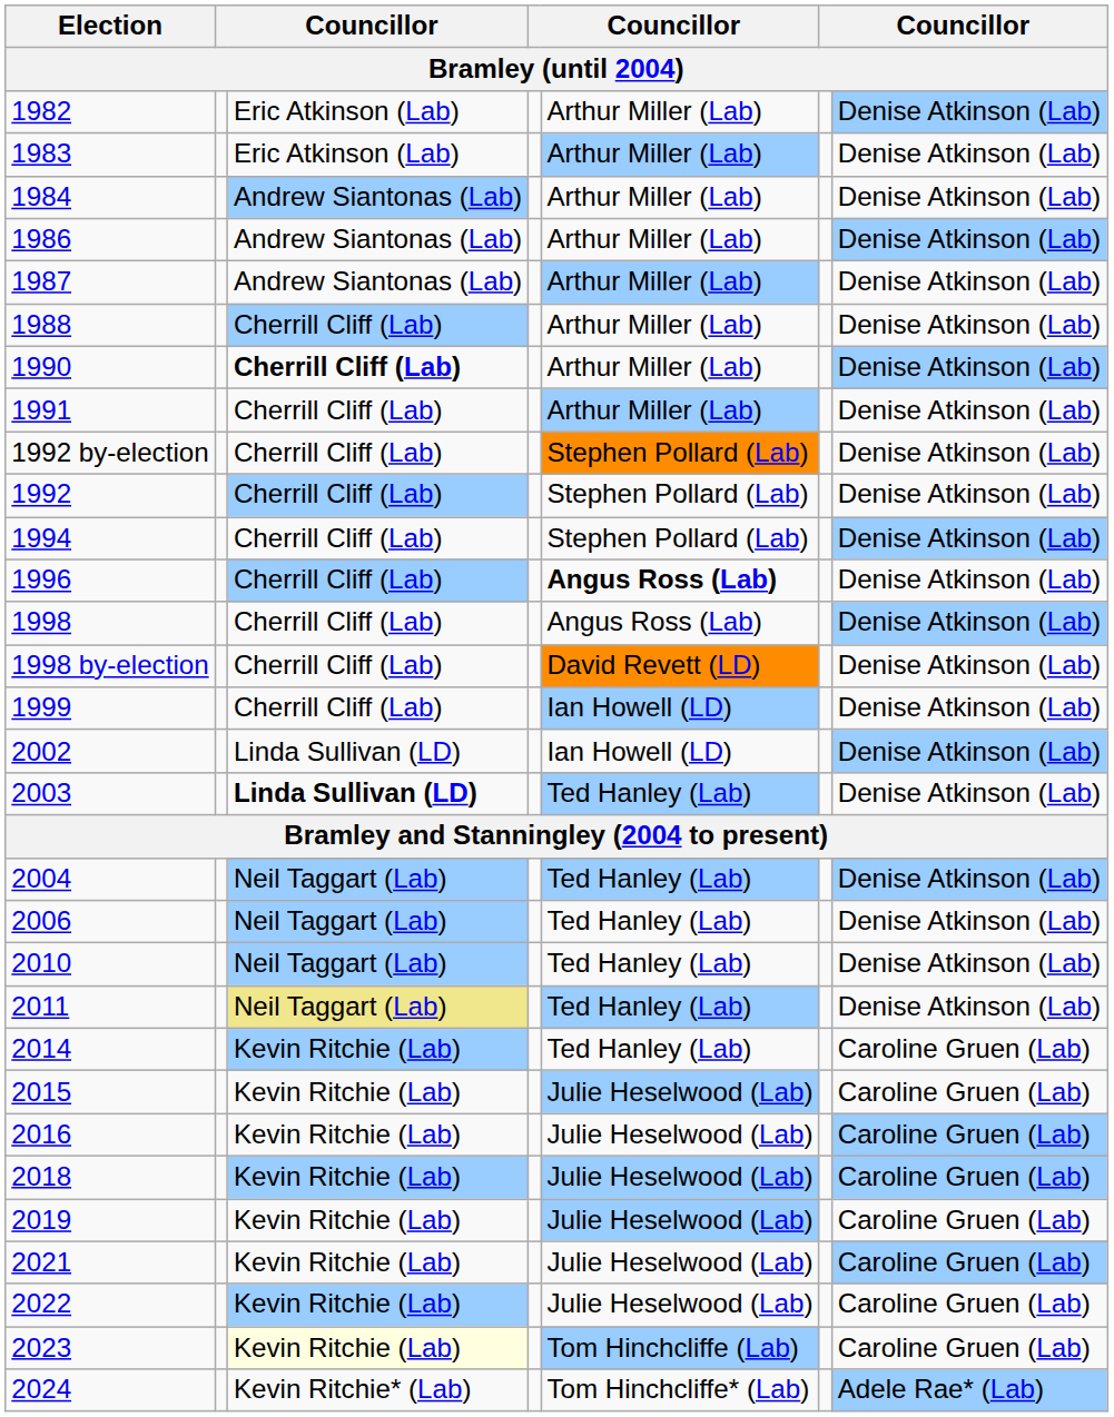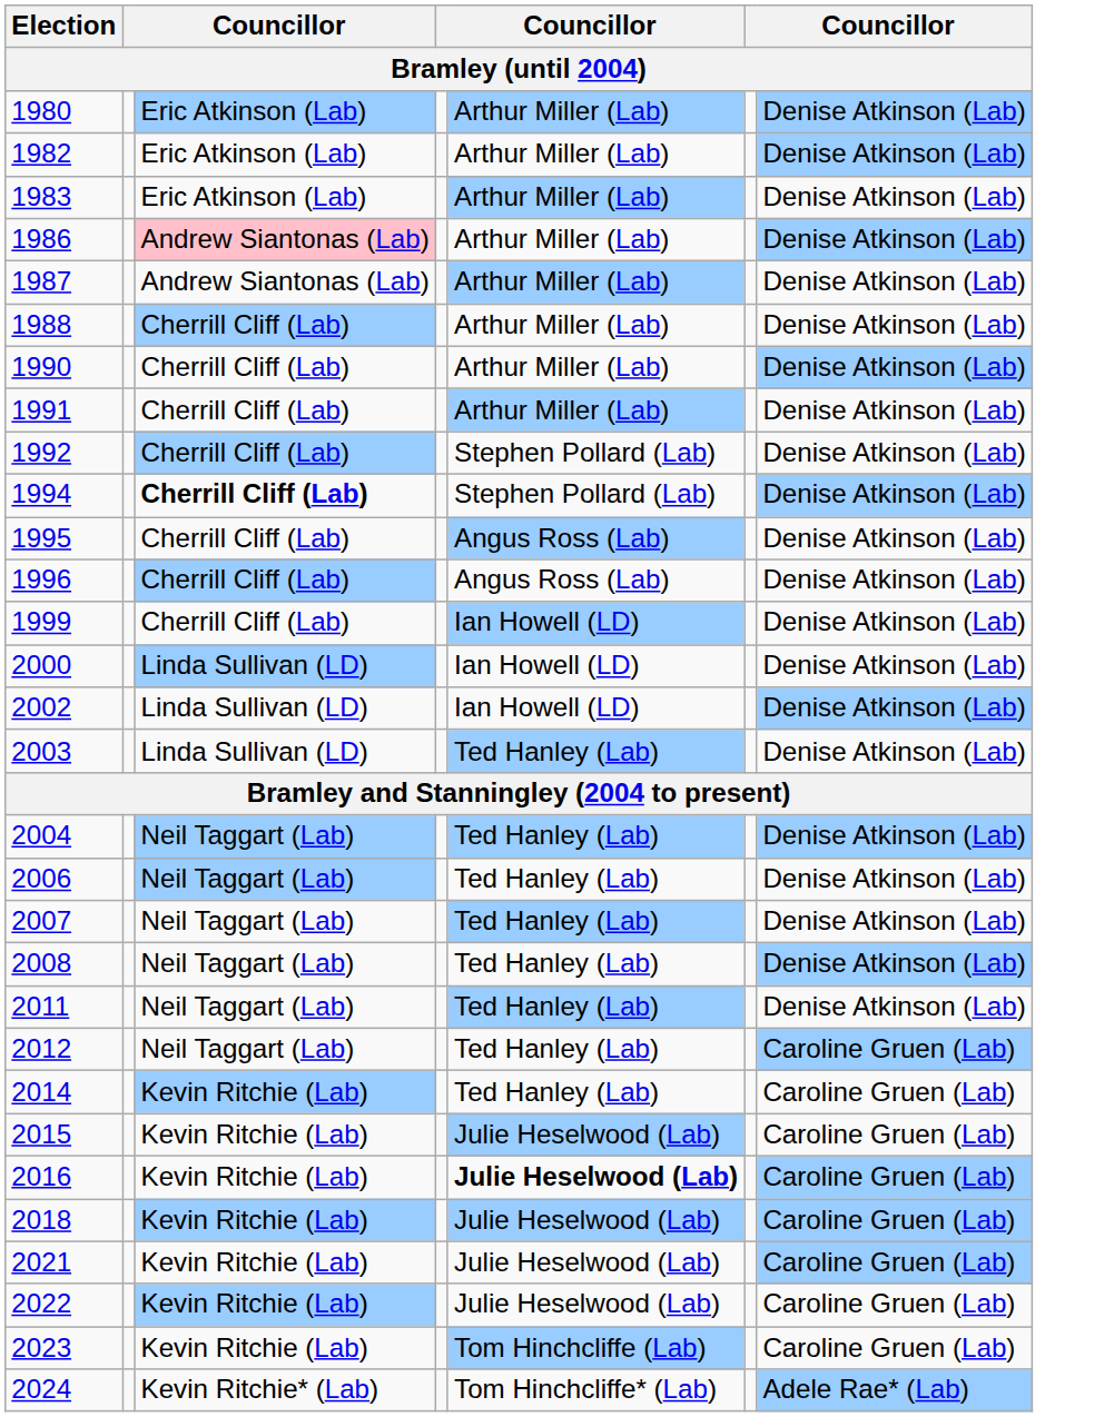+ row: 1980 | Eric Atkinson (Lab) | Arthur Miller (Lab) | Denise Atkinson (Lab)
- row: 1984 | Andrew Siantonas (Lab) | Arthur Miller (Lab) | Denise Atkinson (Lab)
1986 | column 3: no background -> pink background
1990 | column 3: bold -> normal
- row: 1992 by-election | Cherrill Cliff (Lab) | Stephen Pollard (Lab) | Denise Atkinson (Lab)
1994 | column 3: normal -> bold
+ row: 1995 | Cherrill Cliff (Lab) | Angus Ross (Lab) | Denise Atkinson (Lab)
1996 | column 5: bold -> normal
- row: 1998 | Cherrill Cliff (Lab) | Angus Ross (Lab) | Denise Atkinson (Lab)
- row: 1998 by-election | Cherrill Cliff (Lab) | David Revett (LD) | Denise Atkinson (Lab)
+ row: 2000 | Linda Sullivan (LD) | Ian Howell (LD) | Denise Atkinson (Lab)
2003 | column 3: bold -> normal
+ row: 2007 | Neil Taggart (Lab) | Ted Hanley (Lab) | Denise Atkinson (Lab)
+ row: 2008 | Neil Taggart (Lab) | Ted Hanley (Lab) | Denise Atkinson (Lab)
- row: 2010 | Neil Taggart (Lab) | Ted Hanley (Lab) | Denise Atkinson (Lab)
2011 | column 3: khaki background -> no background
+ row: 2012 | Neil Taggart (Lab) | Ted Hanley (Lab) | Caroline Gruen (Lab)
2016 | column 5: normal -> bold
- row: 2019 | Kevin Ritchie (Lab) | Julie Heselwood (Lab) | Caroline Gruen (Lab)
2023 | column 3: lightyellow background -> no background
